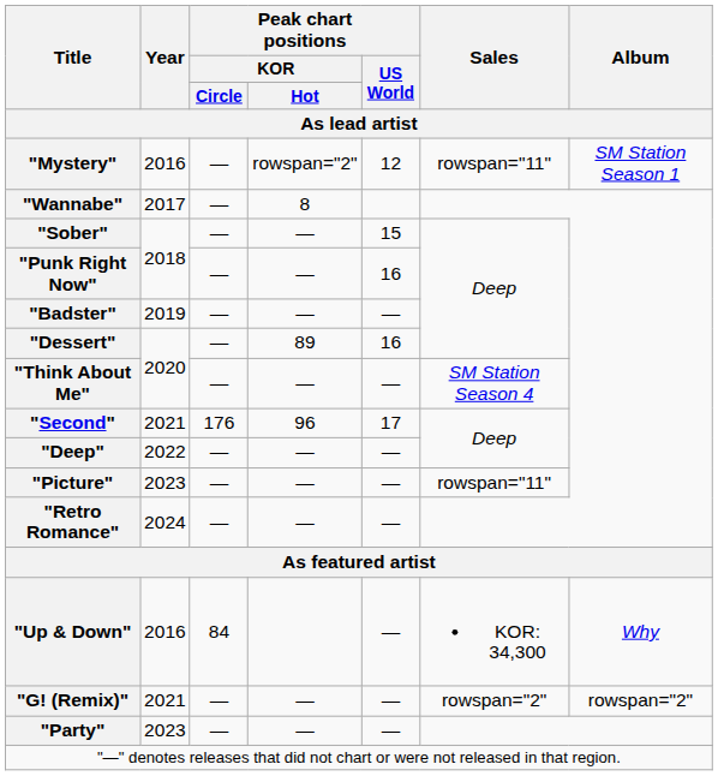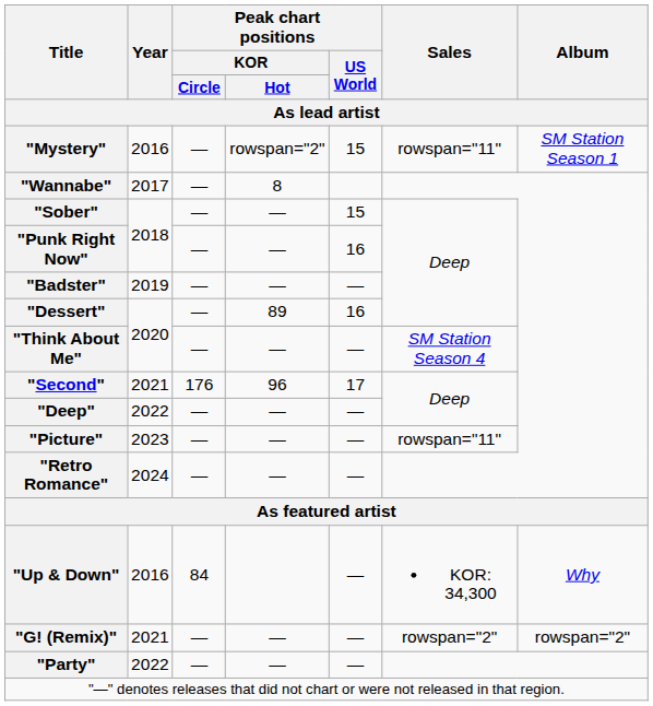"Mystery" | Peak chart positions / US World: 12 -> 15
"Party" | Year: 2023 -> 2022
